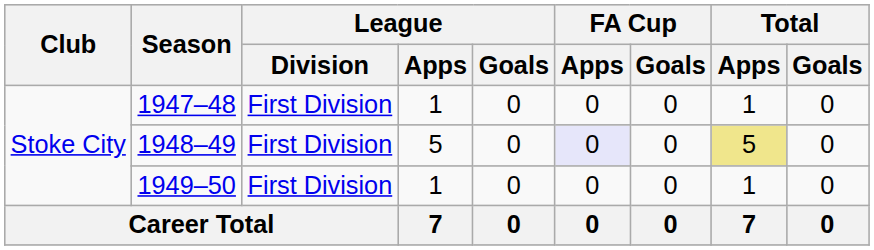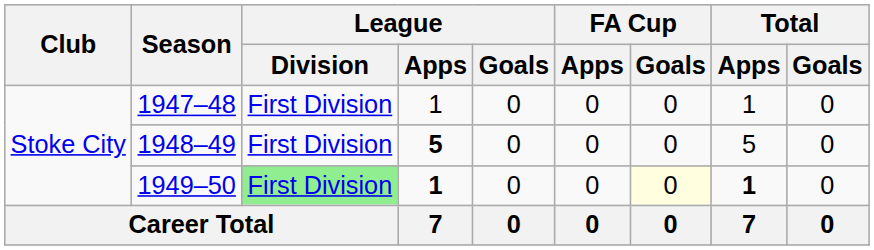1948–49 | League / Apps: normal -> bold
1948–49 | FA Cup / Apps: lavender background -> no background
1948–49 | Total / Apps: khaki background -> no background
1949–50 | League / Division: no background -> lightgreen background
1949–50 | League / Apps: normal -> bold
1949–50 | FA Cup / Goals: no background -> lightyellow background
1949–50 | Total / Apps: normal -> bold
